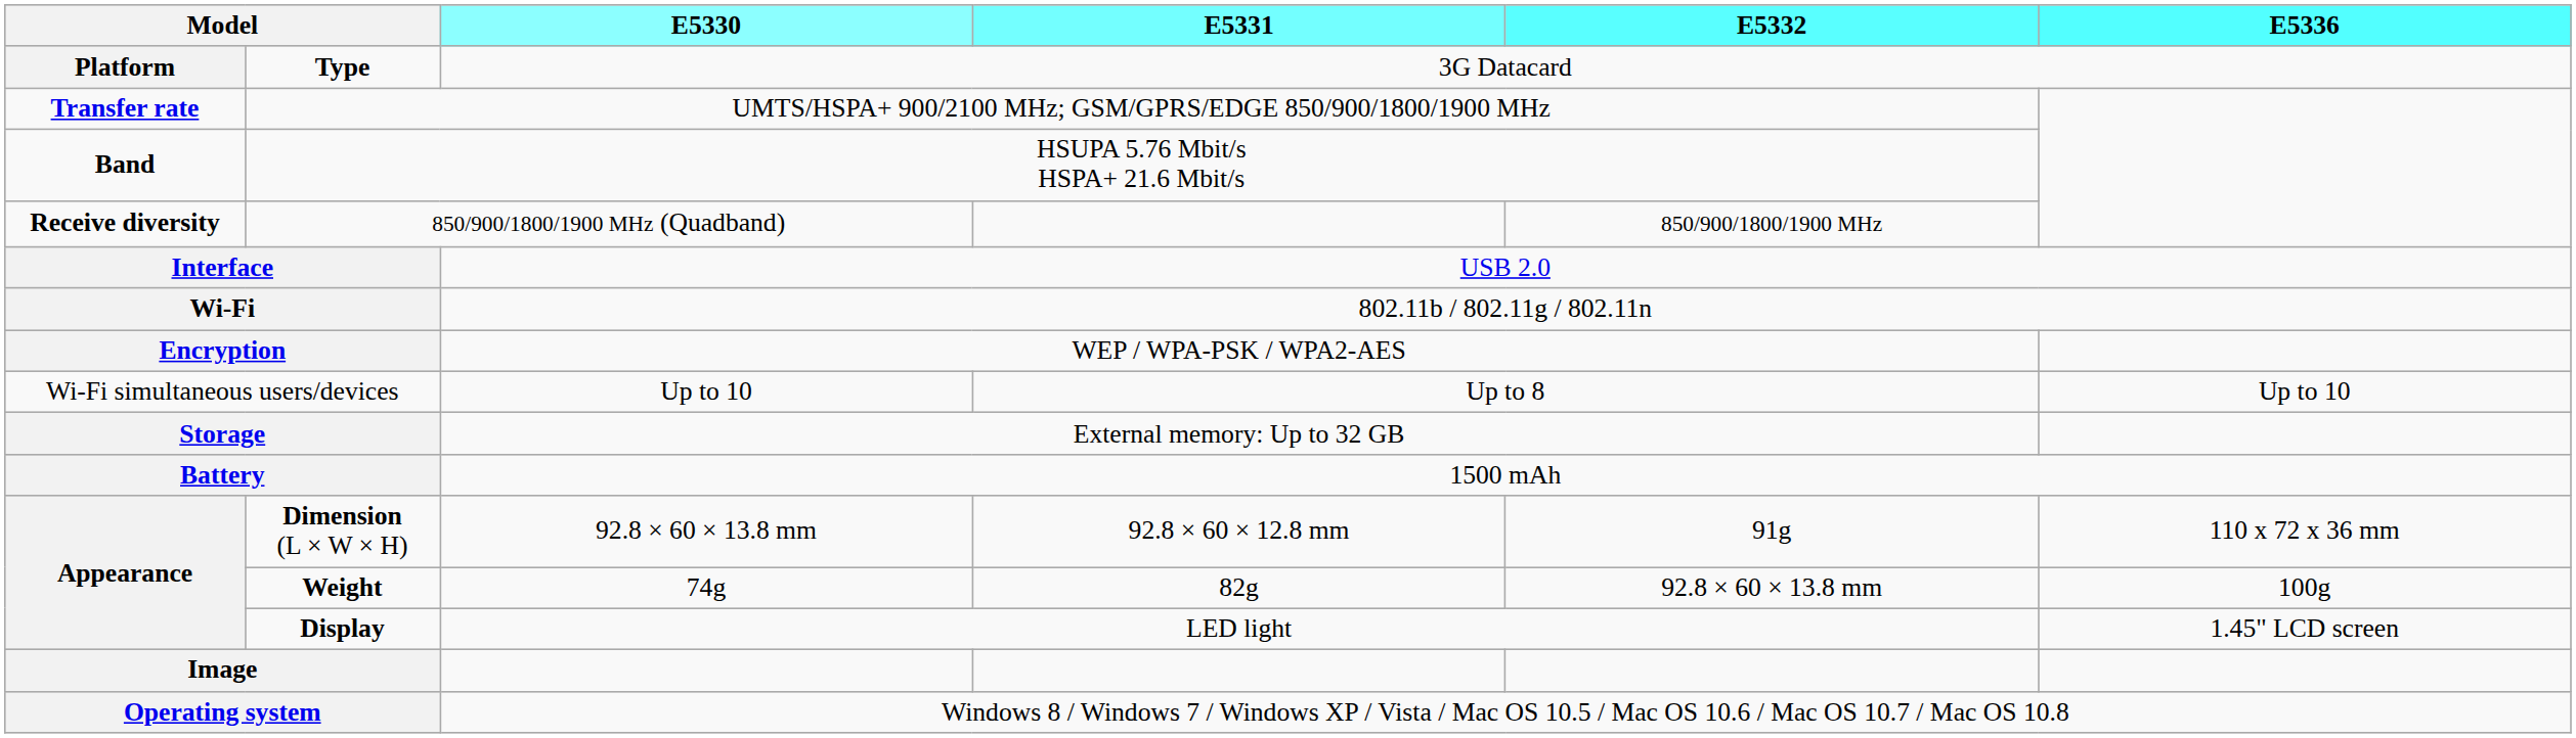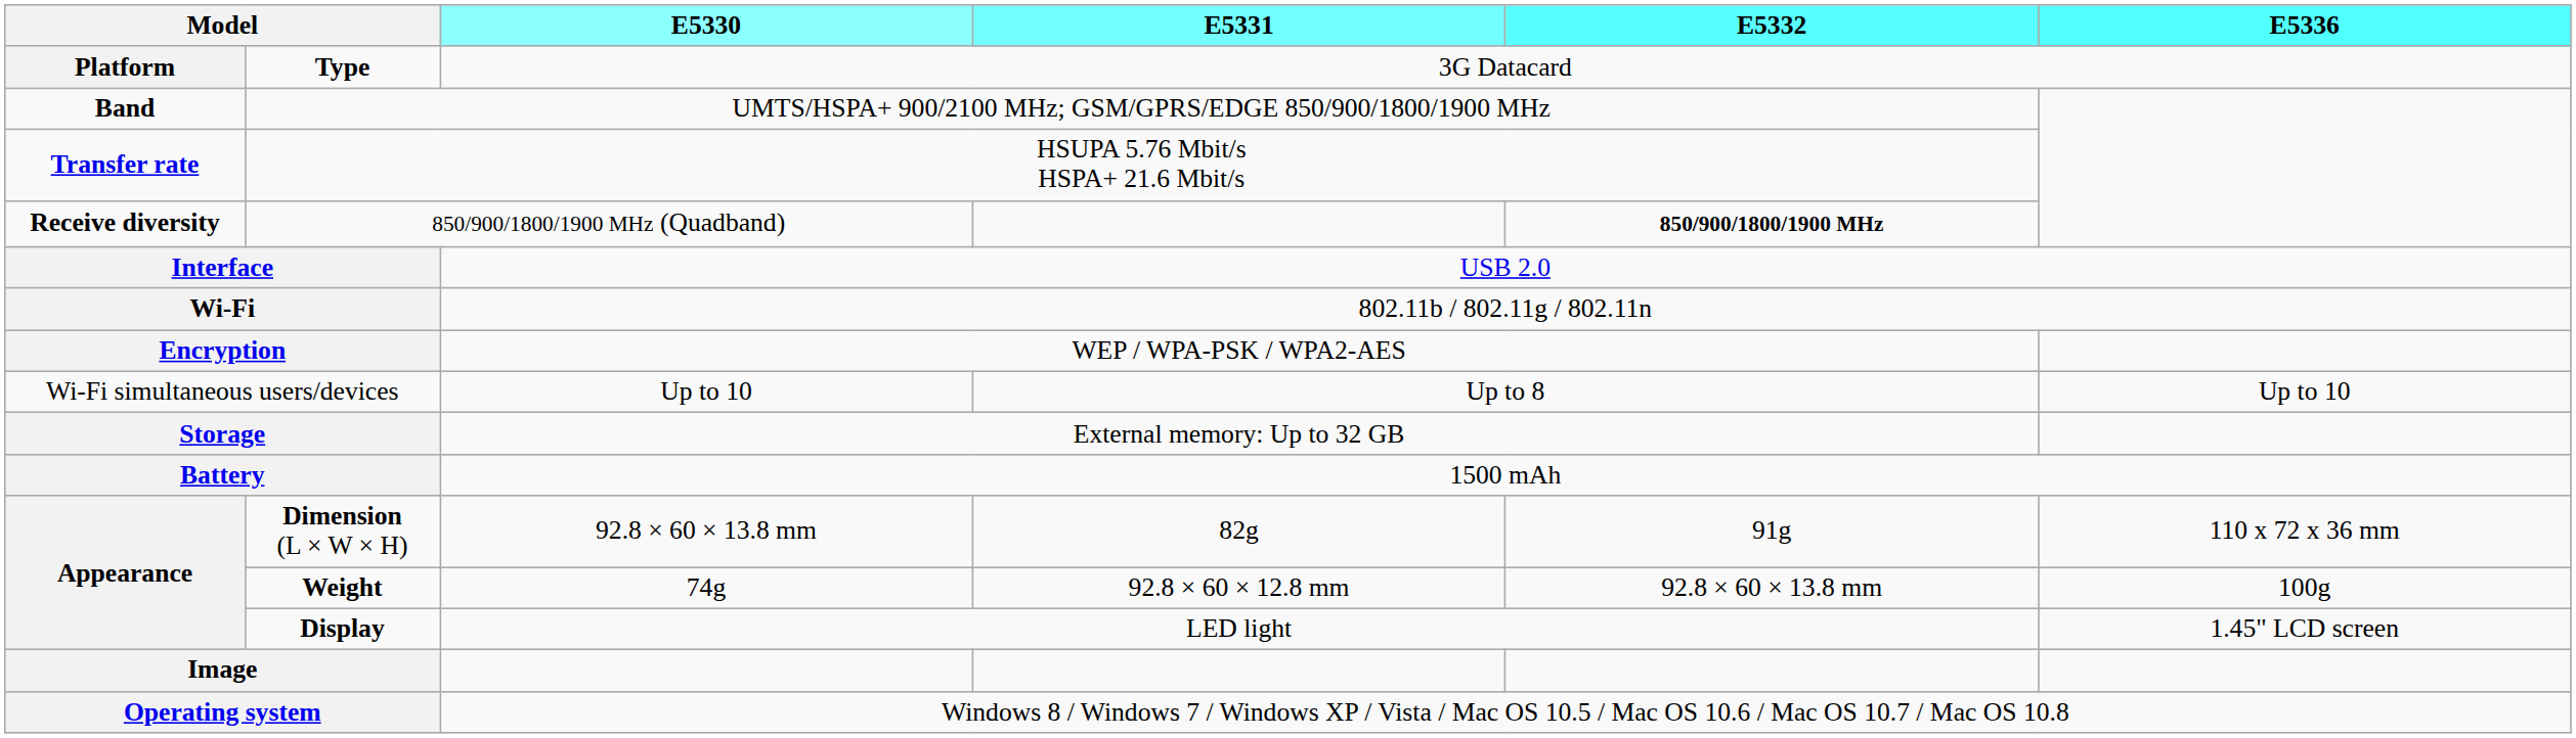UMTS/HSPA+ 900/2100 MHz; GSM/GPRS/EDGE 850/900/1800/1900 MHz | column 1: Transfer rate -> Band
HSUPA 5.76 Mbit/s HSPA+ 21.6 Mbit/s | column 1: Band -> Transfer rate
850/900/1800/1900 MHz (Quadband) | E5332: normal -> bold
Dimension (L × W × H) | E5331: 92.8 × 60 × 12.8 mm -> 82g
Weight | E5331: 82g -> 92.8 × 60 × 12.8 mm
